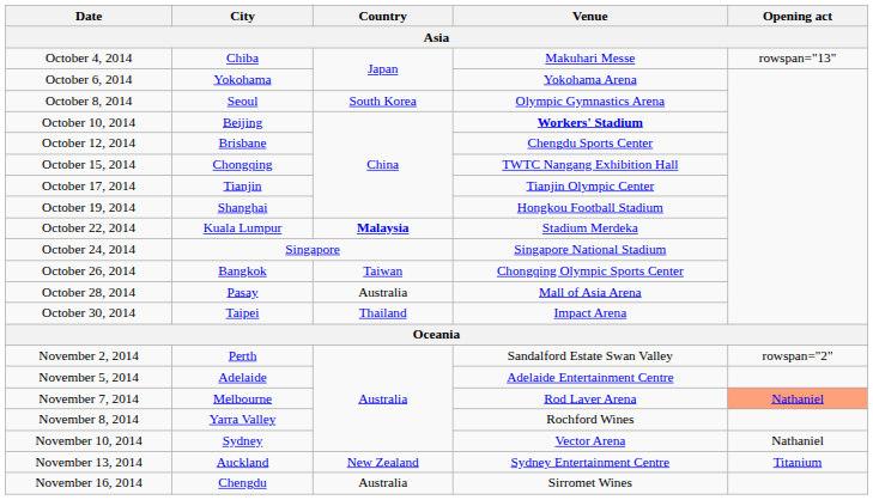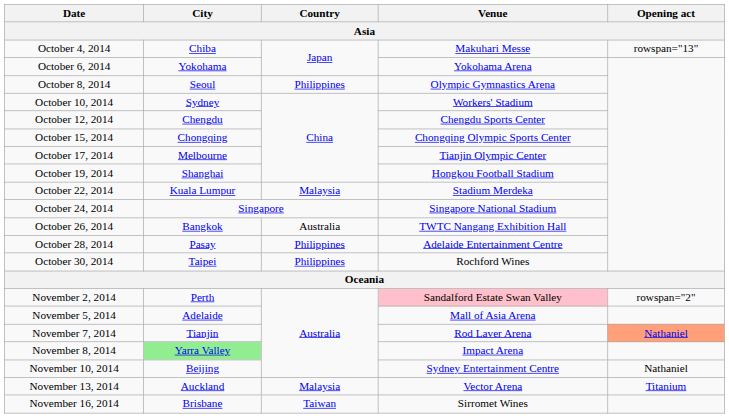October 8, 2014 | Country: South Korea -> Philippines
October 10, 2014 | City: Beijing -> Sydney
October 10, 2014 | Venue: bold -> normal
October 12, 2014 | City: Brisbane -> Chengdu
October 15, 2014 | Venue: TWTC Nangang Exhibition Hall -> Chongqing Olympic Sports Center
October 17, 2014 | City: Tianjin -> Melbourne
October 22, 2014 | Country: bold -> normal
October 26, 2014 | Country: Taiwan -> Australia
October 26, 2014 | Venue: Chongqing Olympic Sports Center -> TWTC Nangang Exhibition Hall
October 28, 2014 | Country: Australia -> Philippines
October 28, 2014 | Venue: Mall of Asia Arena -> Adelaide Entertainment Centre
October 30, 2014 | Country: Thailand -> Philippines
October 30, 2014 | Venue: Impact Arena -> Rochford Wines
November 2, 2014 | Venue: no background -> pink background
November 5, 2014 | Venue: Adelaide Entertainment Centre -> Mall of Asia Arena
November 7, 2014 | City: Melbourne -> Tianjin
November 8, 2014 | City: no background -> lightgreen background
November 8, 2014 | Venue: Rochford Wines -> Impact Arena
November 10, 2014 | City: Sydney -> Beijing
November 10, 2014 | Venue: Vector Arena -> Sydney Entertainment Centre
November 13, 2014 | Country: New Zealand -> Malaysia
November 13, 2014 | Venue: Sydney Entertainment Centre -> Vector Arena
November 16, 2014 | City: Chengdu -> Brisbane
November 16, 2014 | Country: Australia -> Taiwan
